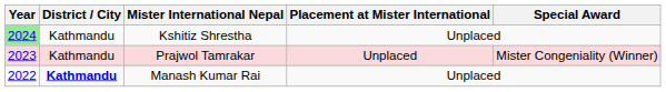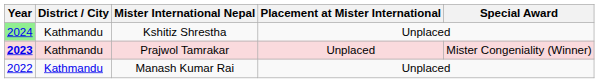Prajwol Tamrakar | Year: normal -> bold
Manash Kumar Rai | District / City: bold -> normal
